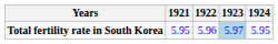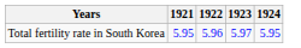row 2 | Years: bold -> normal
row 2 | 1923: lightblue background -> no background
